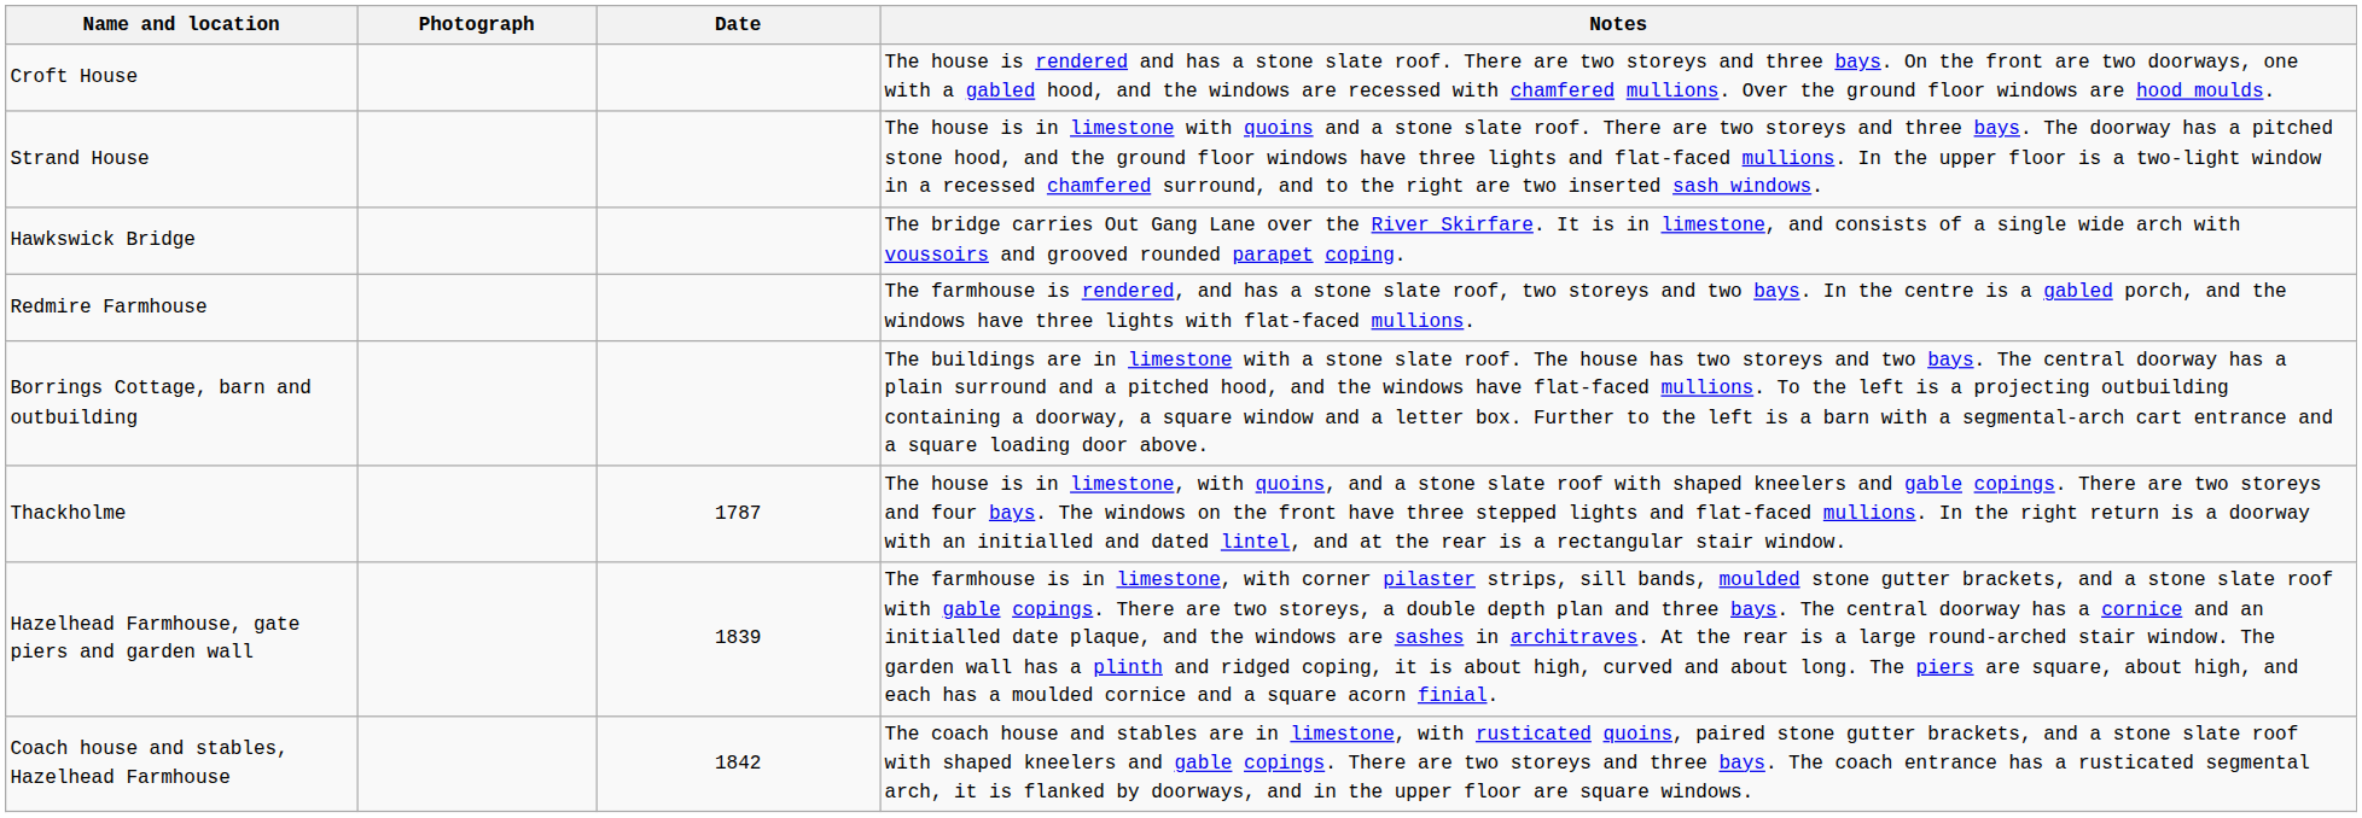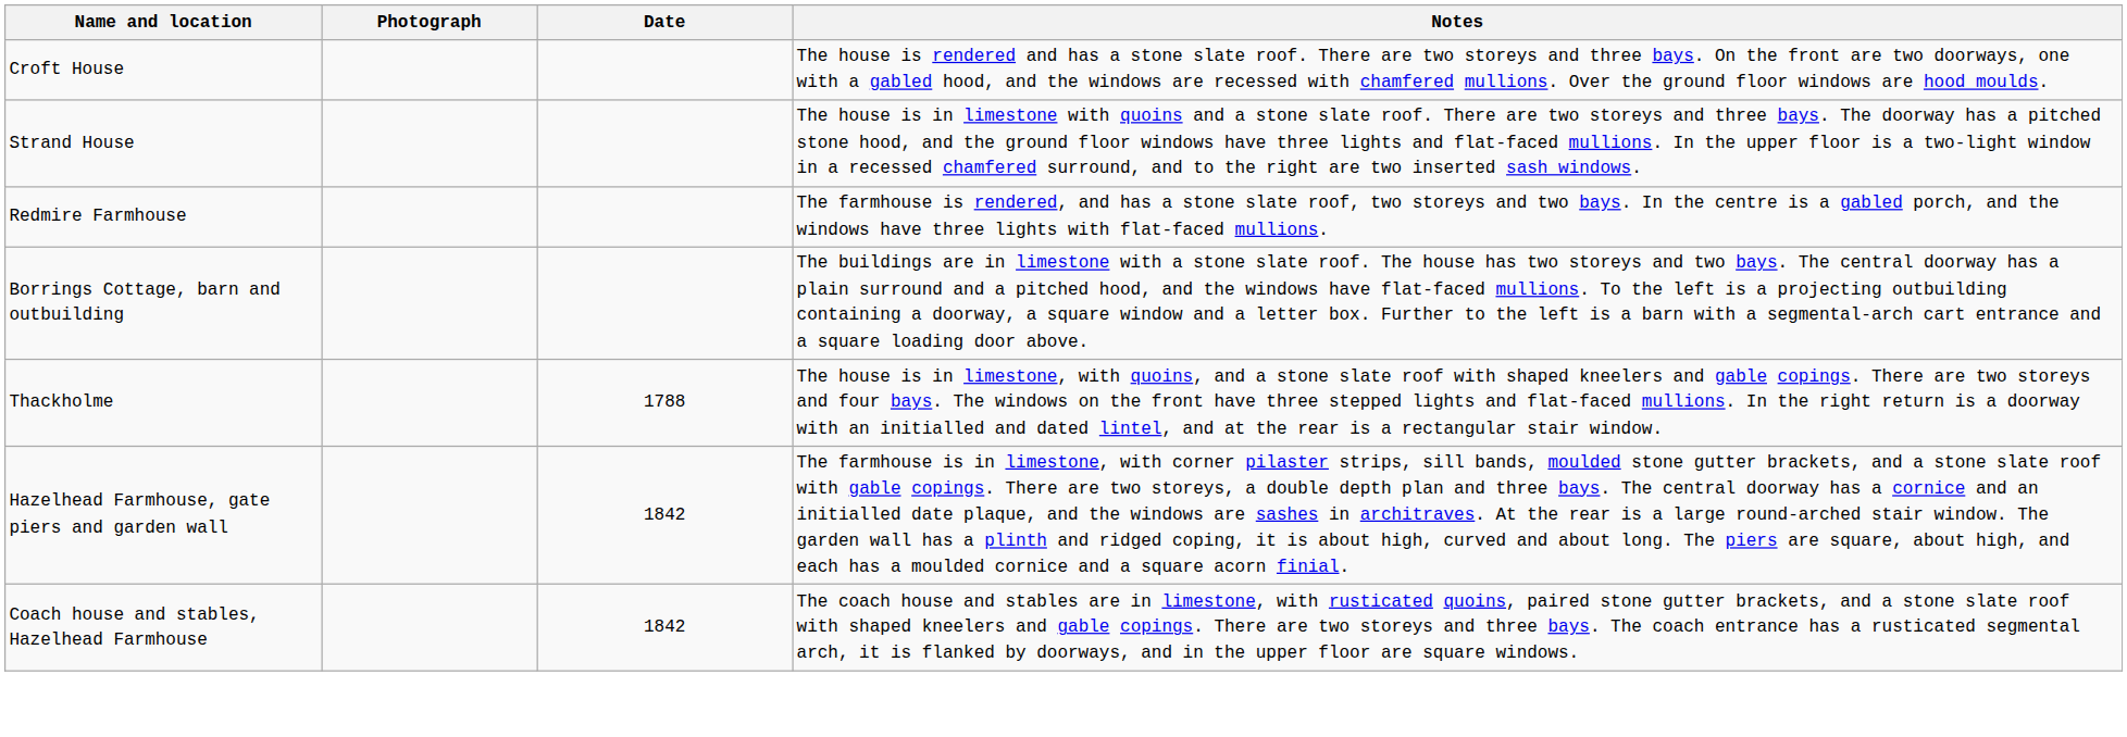- row: Hawkswick Bridge | The bridge carries Out Gang Lane over the River Skirfare. It is in limestone, and consists of a single wide arch with voussoirs and grooved rounded parapet coping.
Thackholme | Date: 1787 -> 1788
Hazelhead Farmhouse, gate piers and garden wall | Date: 1839 -> 1842
